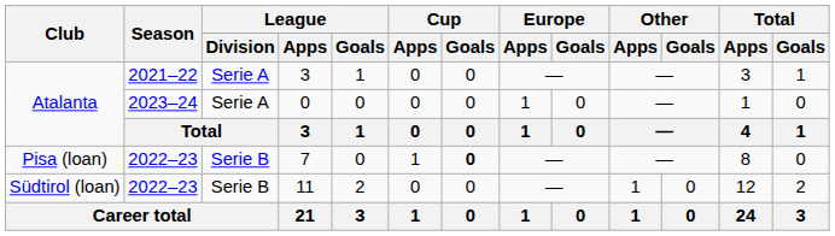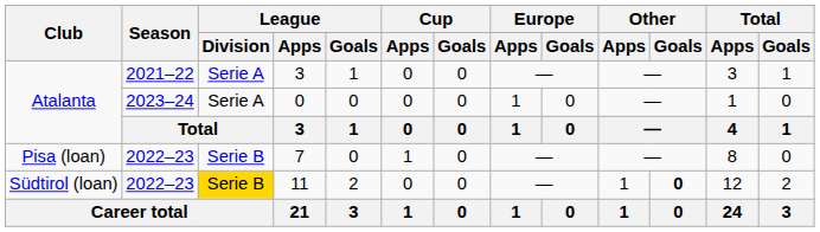7 | Cup / Goals: bold -> normal
11 | League / Division: no background -> gold background
11 | Other / Goals: normal -> bold
